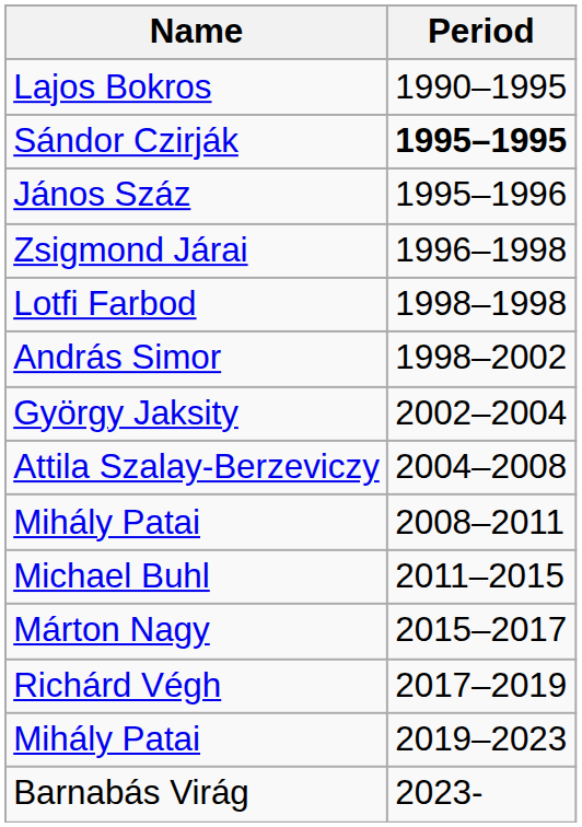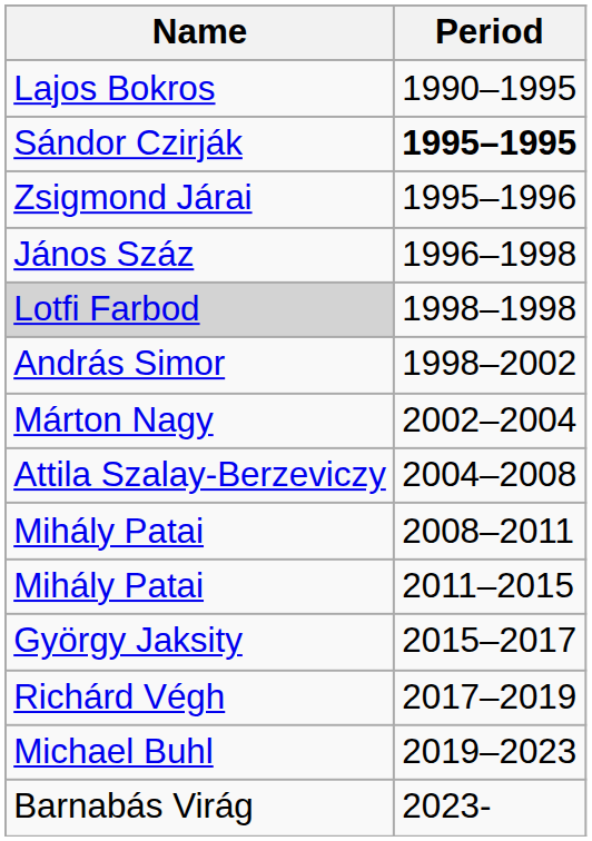row 4 | Name: János Száz -> Zsigmond Járai
row 5 | Name: Zsigmond Járai -> János Száz
row 6 | Name: no background -> lightgrey background
row 8 | Name: György Jaksity -> Márton Nagy
row 11 | Name: Michael Buhl -> Mihály Patai
row 12 | Name: Márton Nagy -> György Jaksity
row 14 | Name: Mihály Patai -> Michael Buhl
